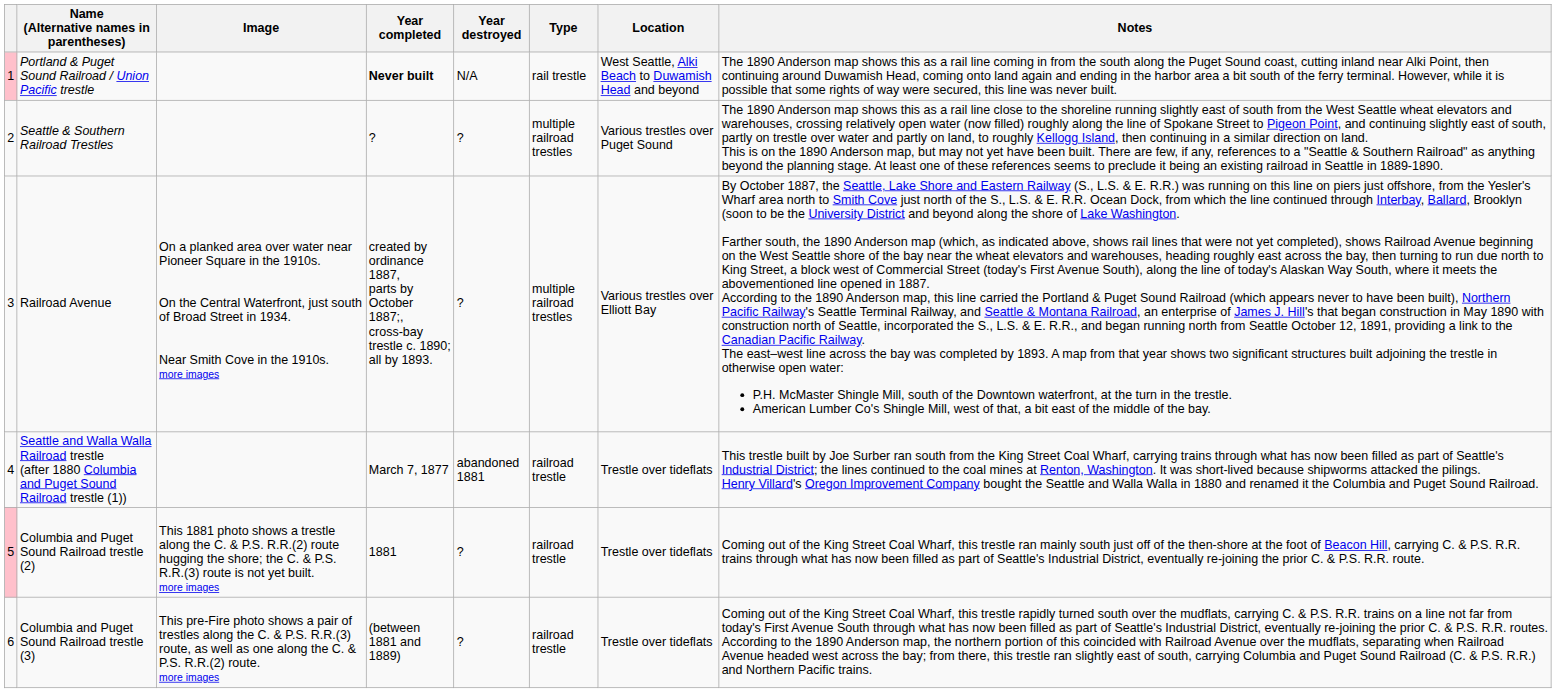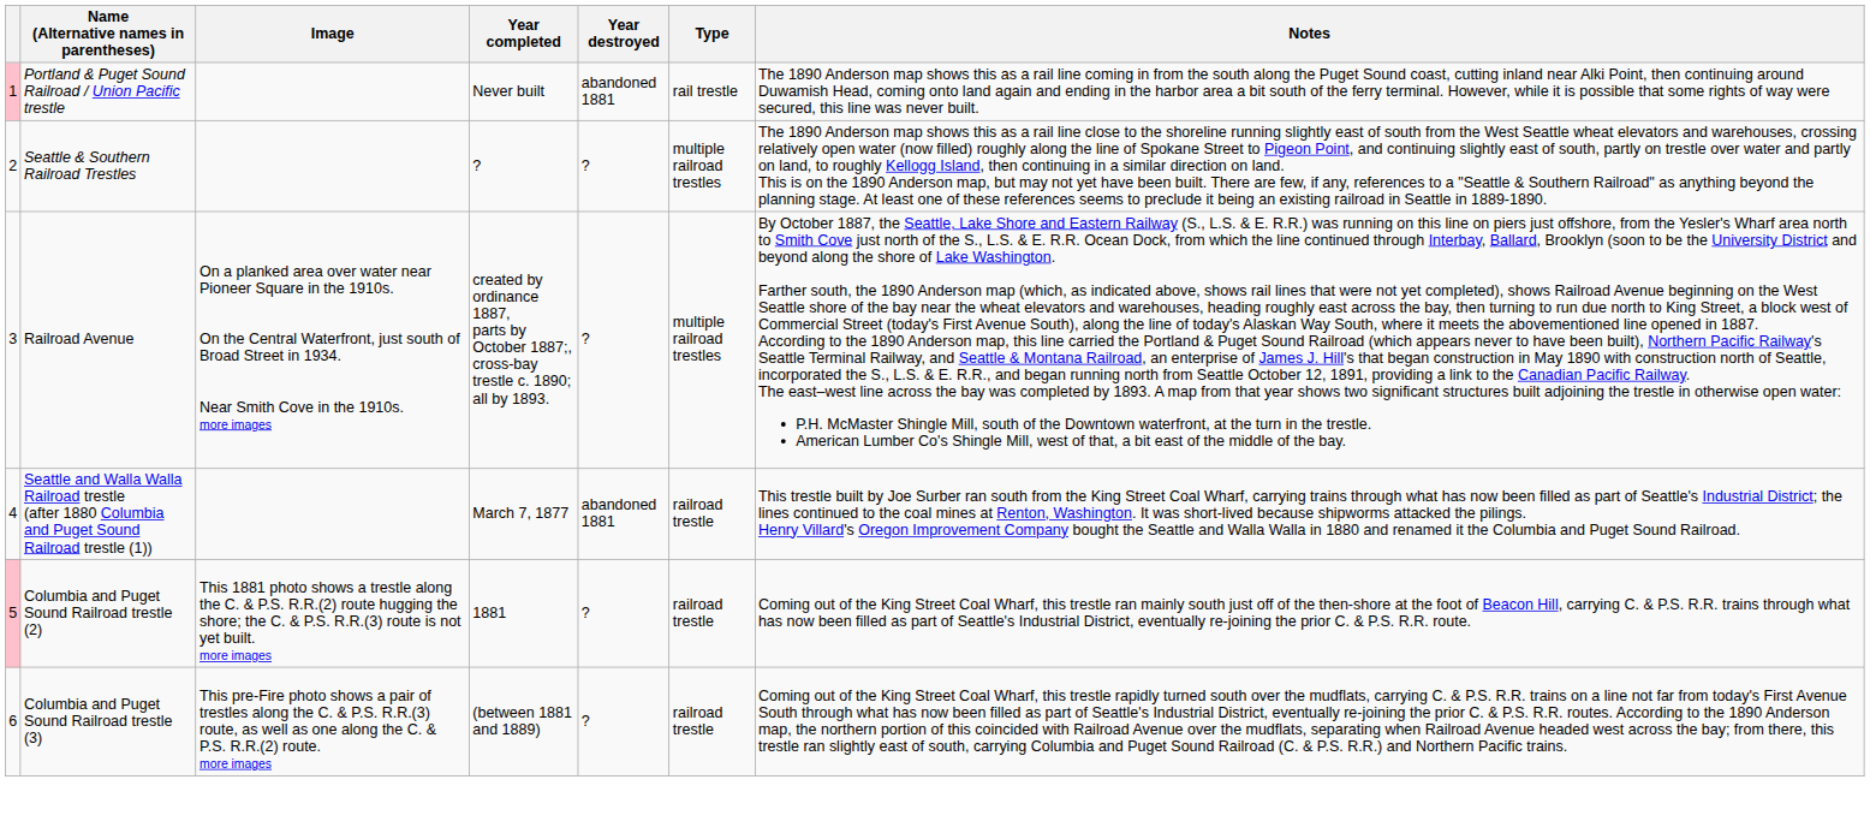- column: Location | West Seattle, Alki Beach to Duwamish Head and beyond | Various trestles over Puget Sound | Various trestles over Elliott Bay | Trestle over tideflats | Trestle over tideflats | Trestle over tideflats
Portland & Puget Sound Railroad / Union Pacific trestle | Year completed: bold -> normal
Portland & Puget Sound Railroad / Union Pacific trestle | Year destroyed: N/A -> abandoned 1881
